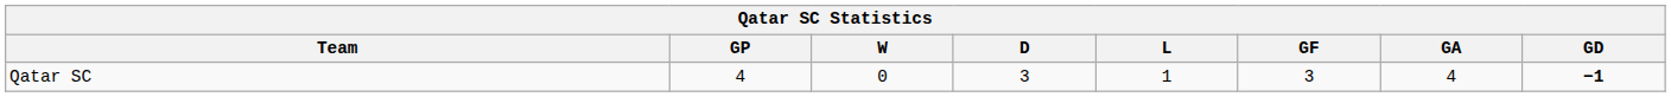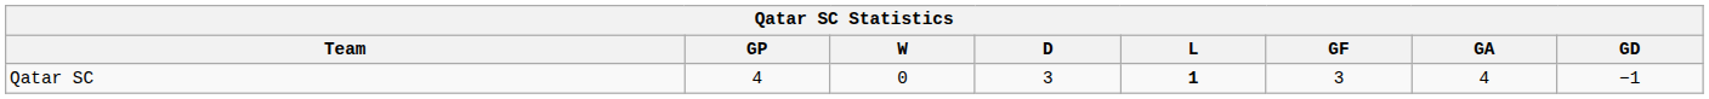Qatar SC | L: normal -> bold
Qatar SC | GD: bold -> normal
